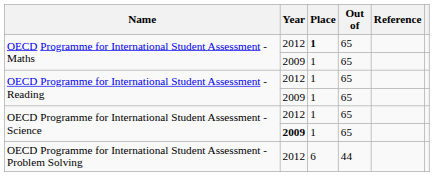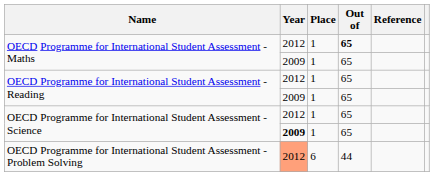row 2 | Place: bold -> normal
row 2 | Out of: normal -> bold
row 8 | Year: no background -> lightsalmon background
